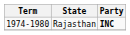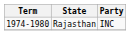Rajasthan | Party: bold -> normal
